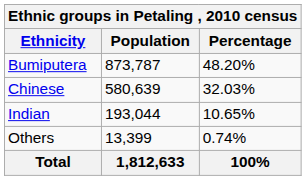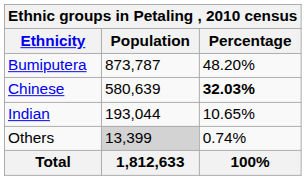Chinese | Percentage: normal -> bold
Others | Population: no background -> lightgrey background
